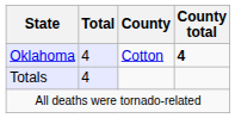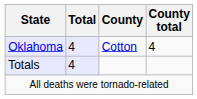Oklahoma | County total: bold -> normal
